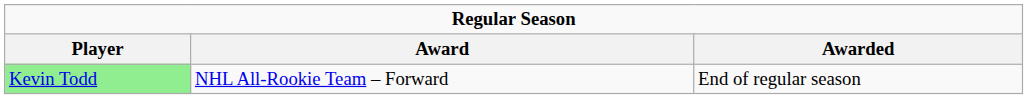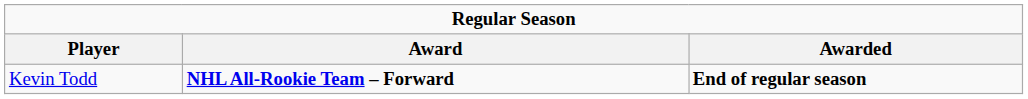row 3 | Player: lightgreen background -> no background
row 3 | Award: normal -> bold
row 3 | Awarded: normal -> bold
